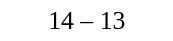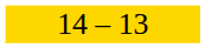row 1 | column 1: no background -> gold background
